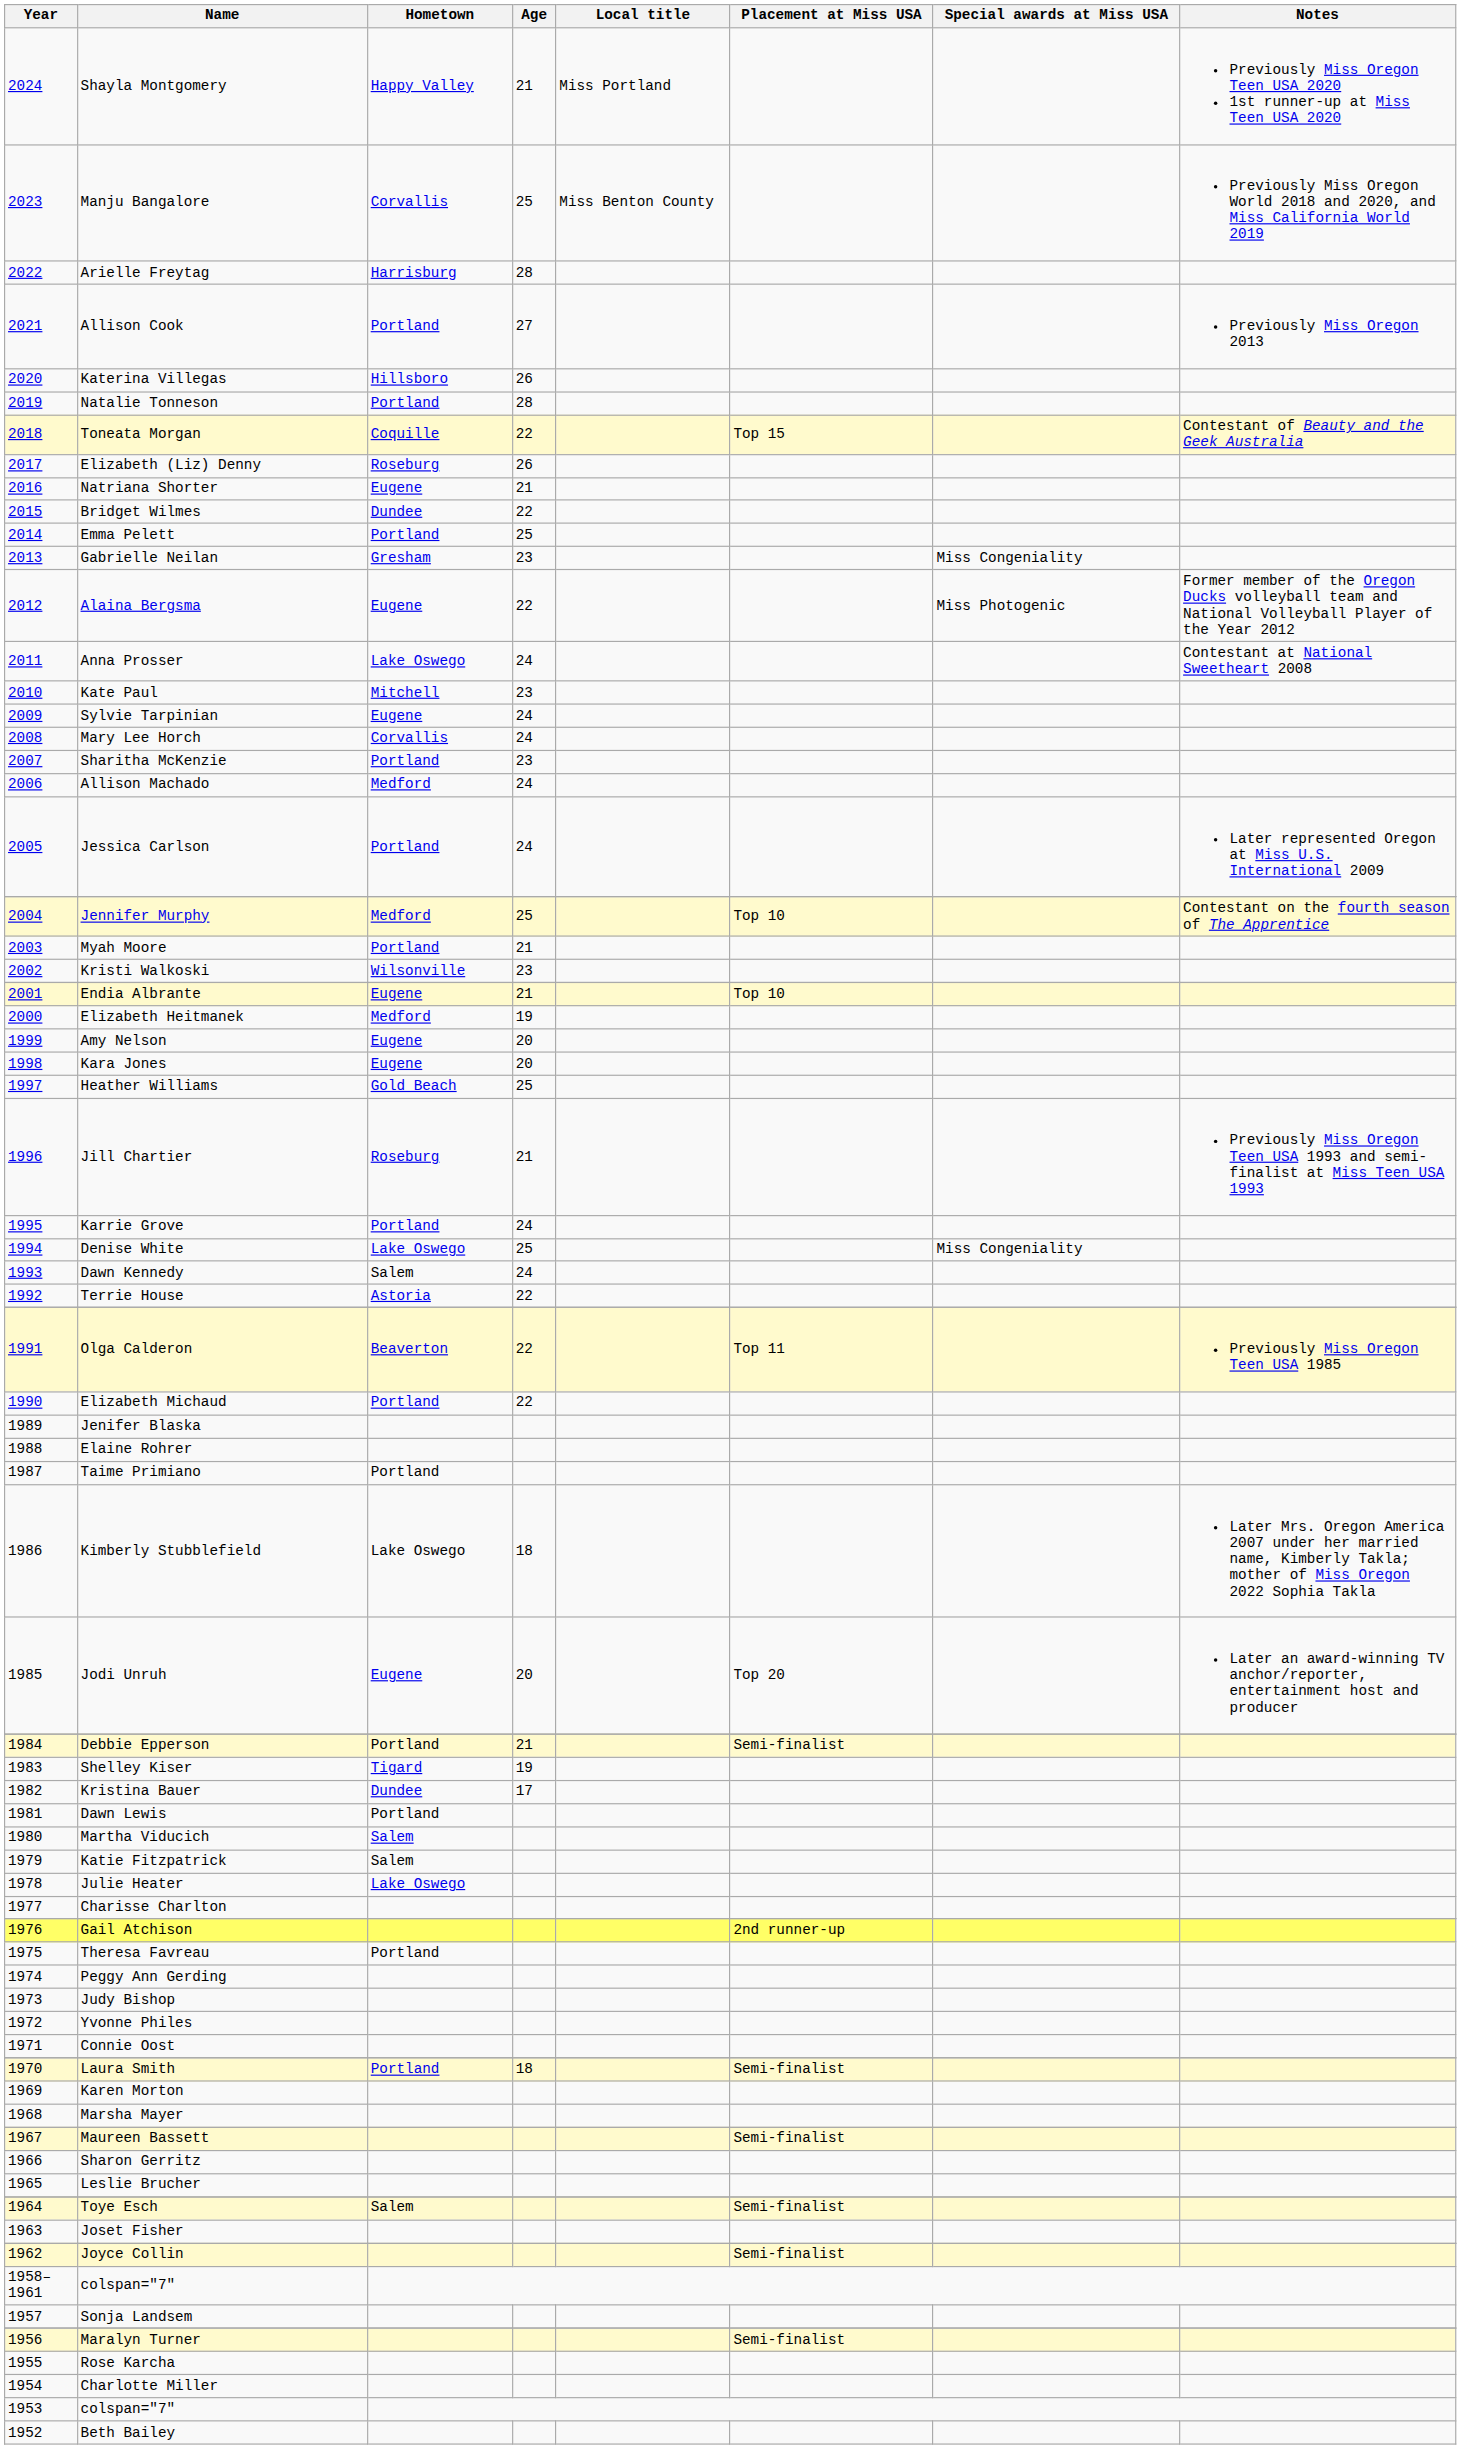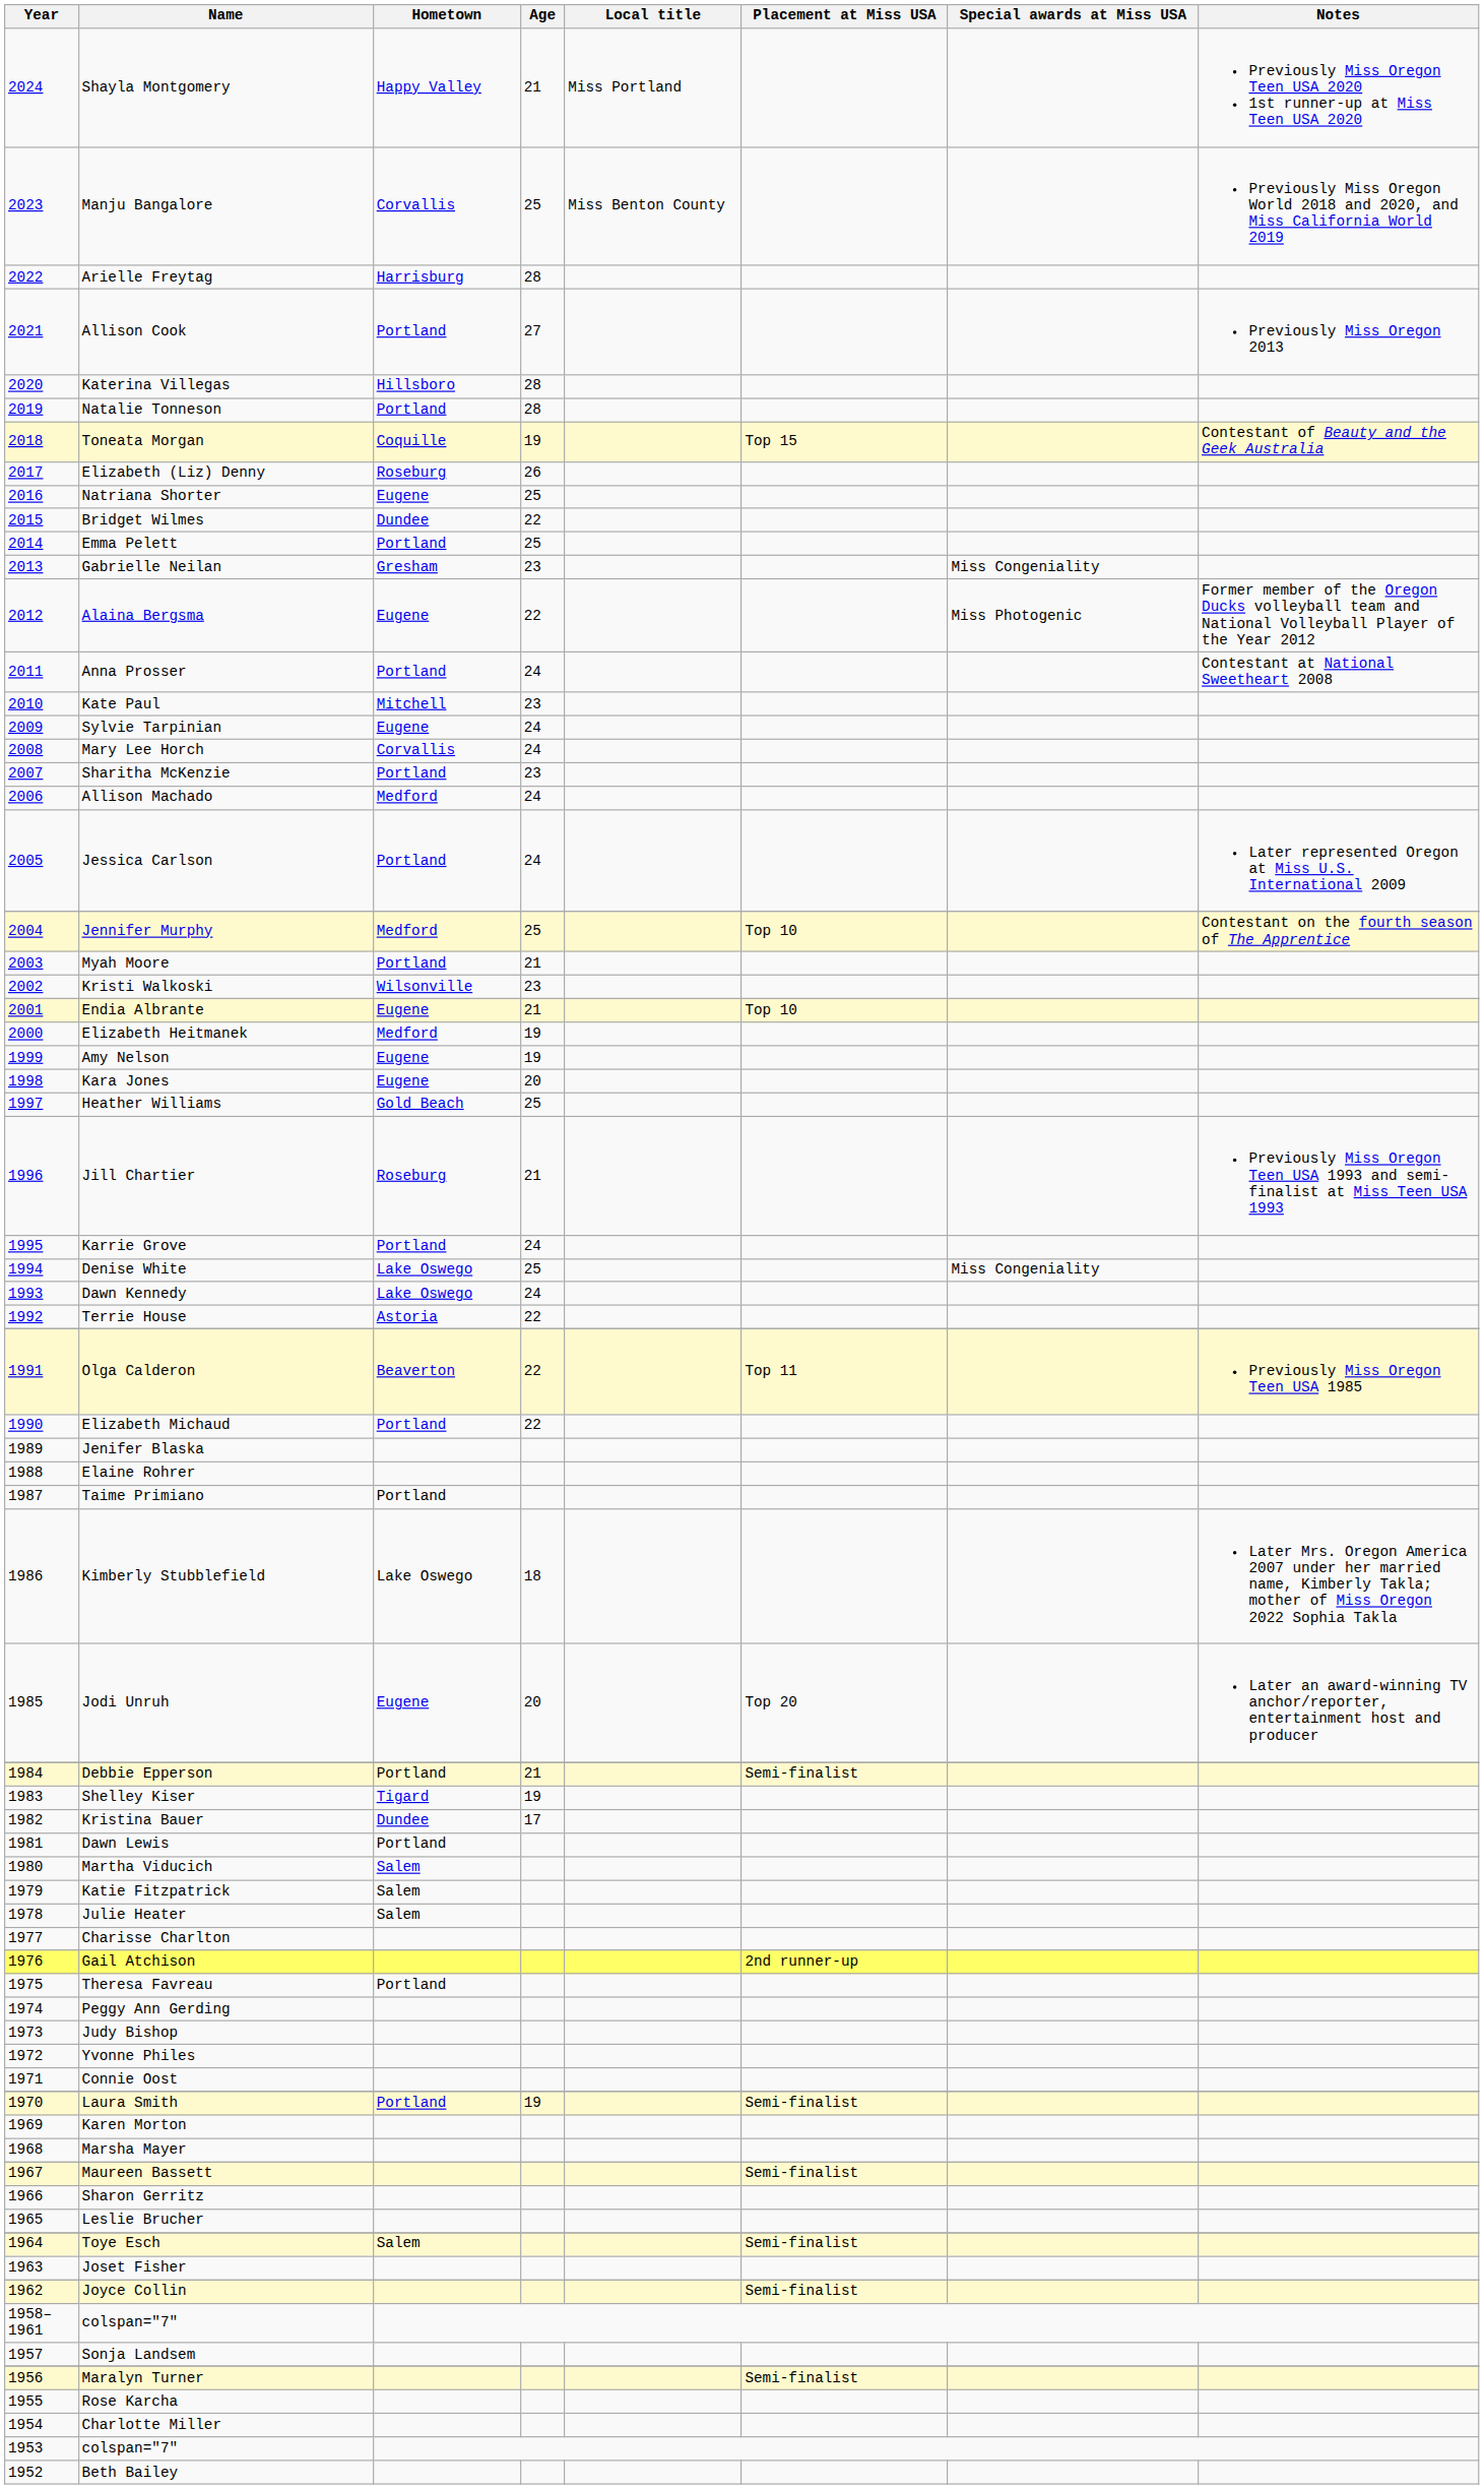Katerina Villegas | Age: 26 -> 28
Toneata Morgan | Age: 22 -> 19
Natriana Shorter | Age: 21 -> 25
Anna Prosser | Hometown: Lake Oswego -> Portland
Amy Nelson | Age: 20 -> 19
Dawn Kennedy | Hometown: Salem -> Lake Oswego
Julie Heater | Hometown: Lake Oswego -> Salem
Laura Smith | Age: 18 -> 19
